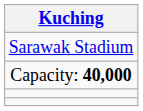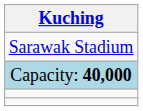row 3 | column 1: no background -> lightblue background
